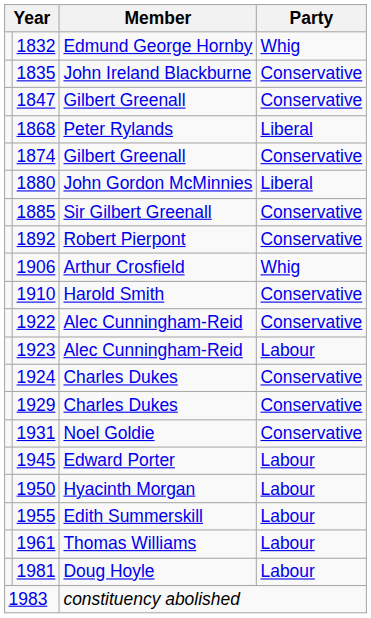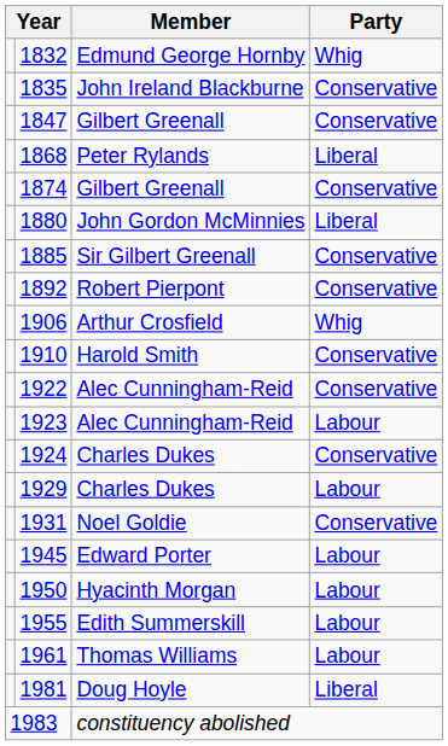1929 | Party: Conservative -> Labour
1981 | Party: Labour -> Liberal
